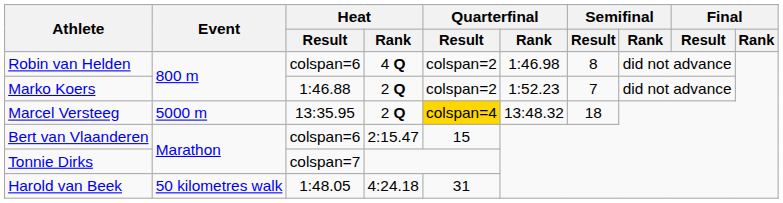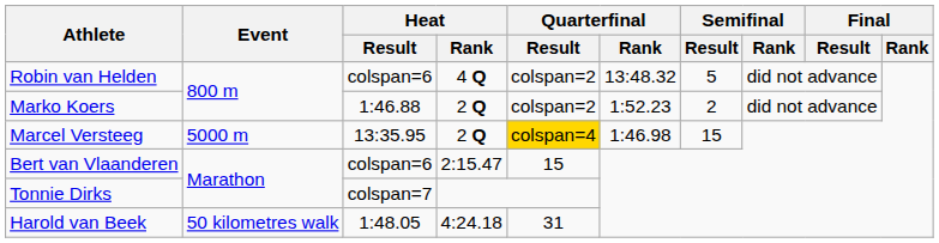Robin van Helden | Quarterfinal / Rank: 1:46.98 -> 13:48.32
Robin van Helden | Semifinal / Result: 8 -> 5
Marko Koers | Semifinal / Result: 7 -> 2
Marcel Versteeg | Quarterfinal / Rank: 13:48.32 -> 1:46.98
Marcel Versteeg | Semifinal / Result: 18 -> 15
